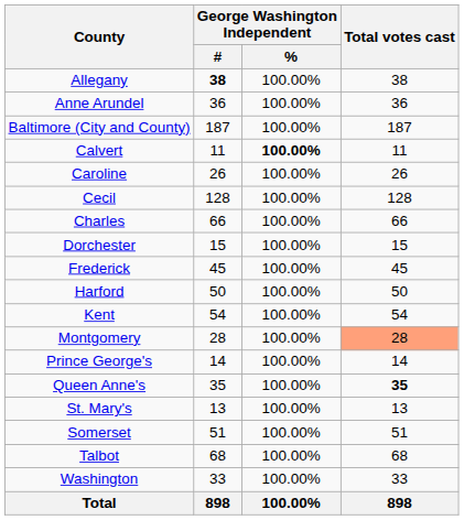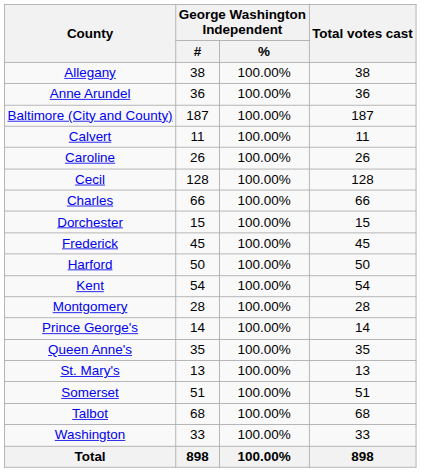Allegany | George Washington Independent / #: bold -> normal
Calvert | George Washington Independent / %: bold -> normal
Montgomery | Total votes cast: lightsalmon background -> no background
Queen Anne's | Total votes cast: bold -> normal
